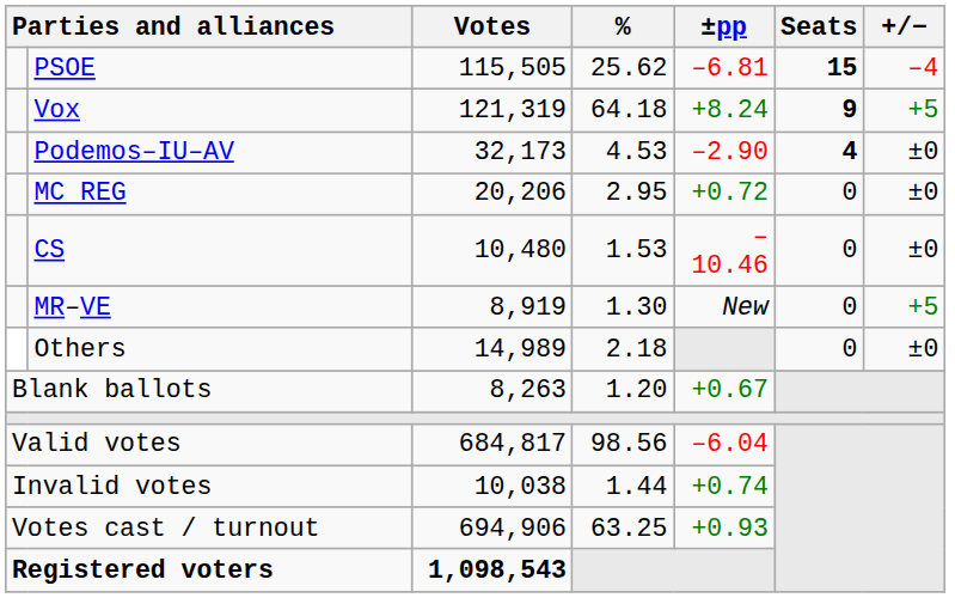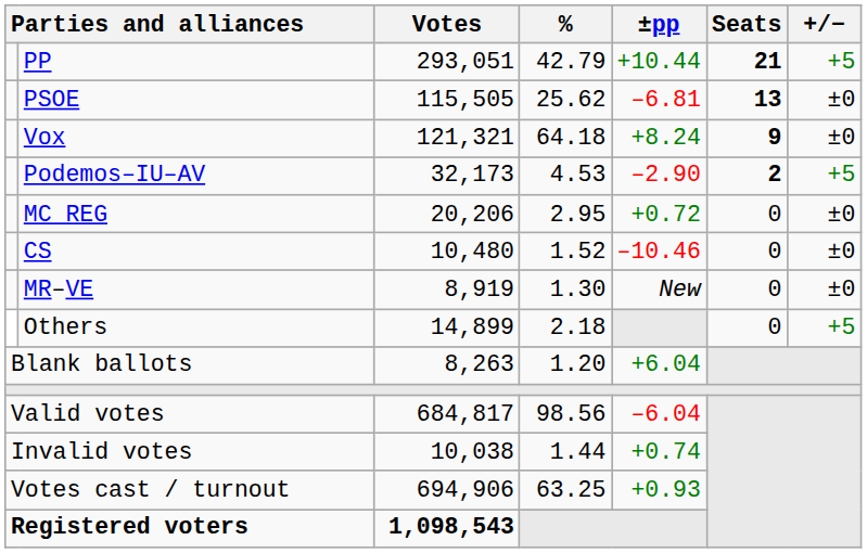+ row: PP | 293,051 | 42.79 | +10.44 | 21 | +5
PSOE | Seats: 15 -> 13
PSOE | +/−: –4 -> ±0
Vox | Votes: 121,319 -> 121,321
Vox | +/−: +5 -> ±0
Podemos–IU–AV | Seats: 4 -> 2
Podemos–IU–AV | +/−: ±0 -> +5
CS | %: 1.53 -> 1.52
MR–VE | +/−: +5 -> ±0
Others | Votes: 14,989 -> 14,899
Others | +/−: ±0 -> +5
Blank ballots | ±pp: +0.67 -> +6.04
